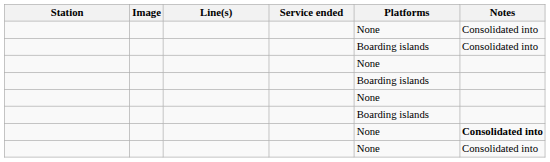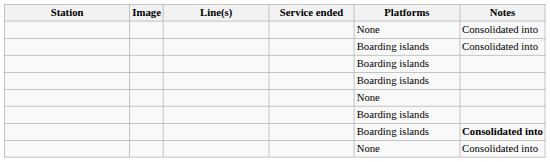row 4 | Platforms: None -> Boarding islands
row 8 | Platforms: None -> Boarding islands
